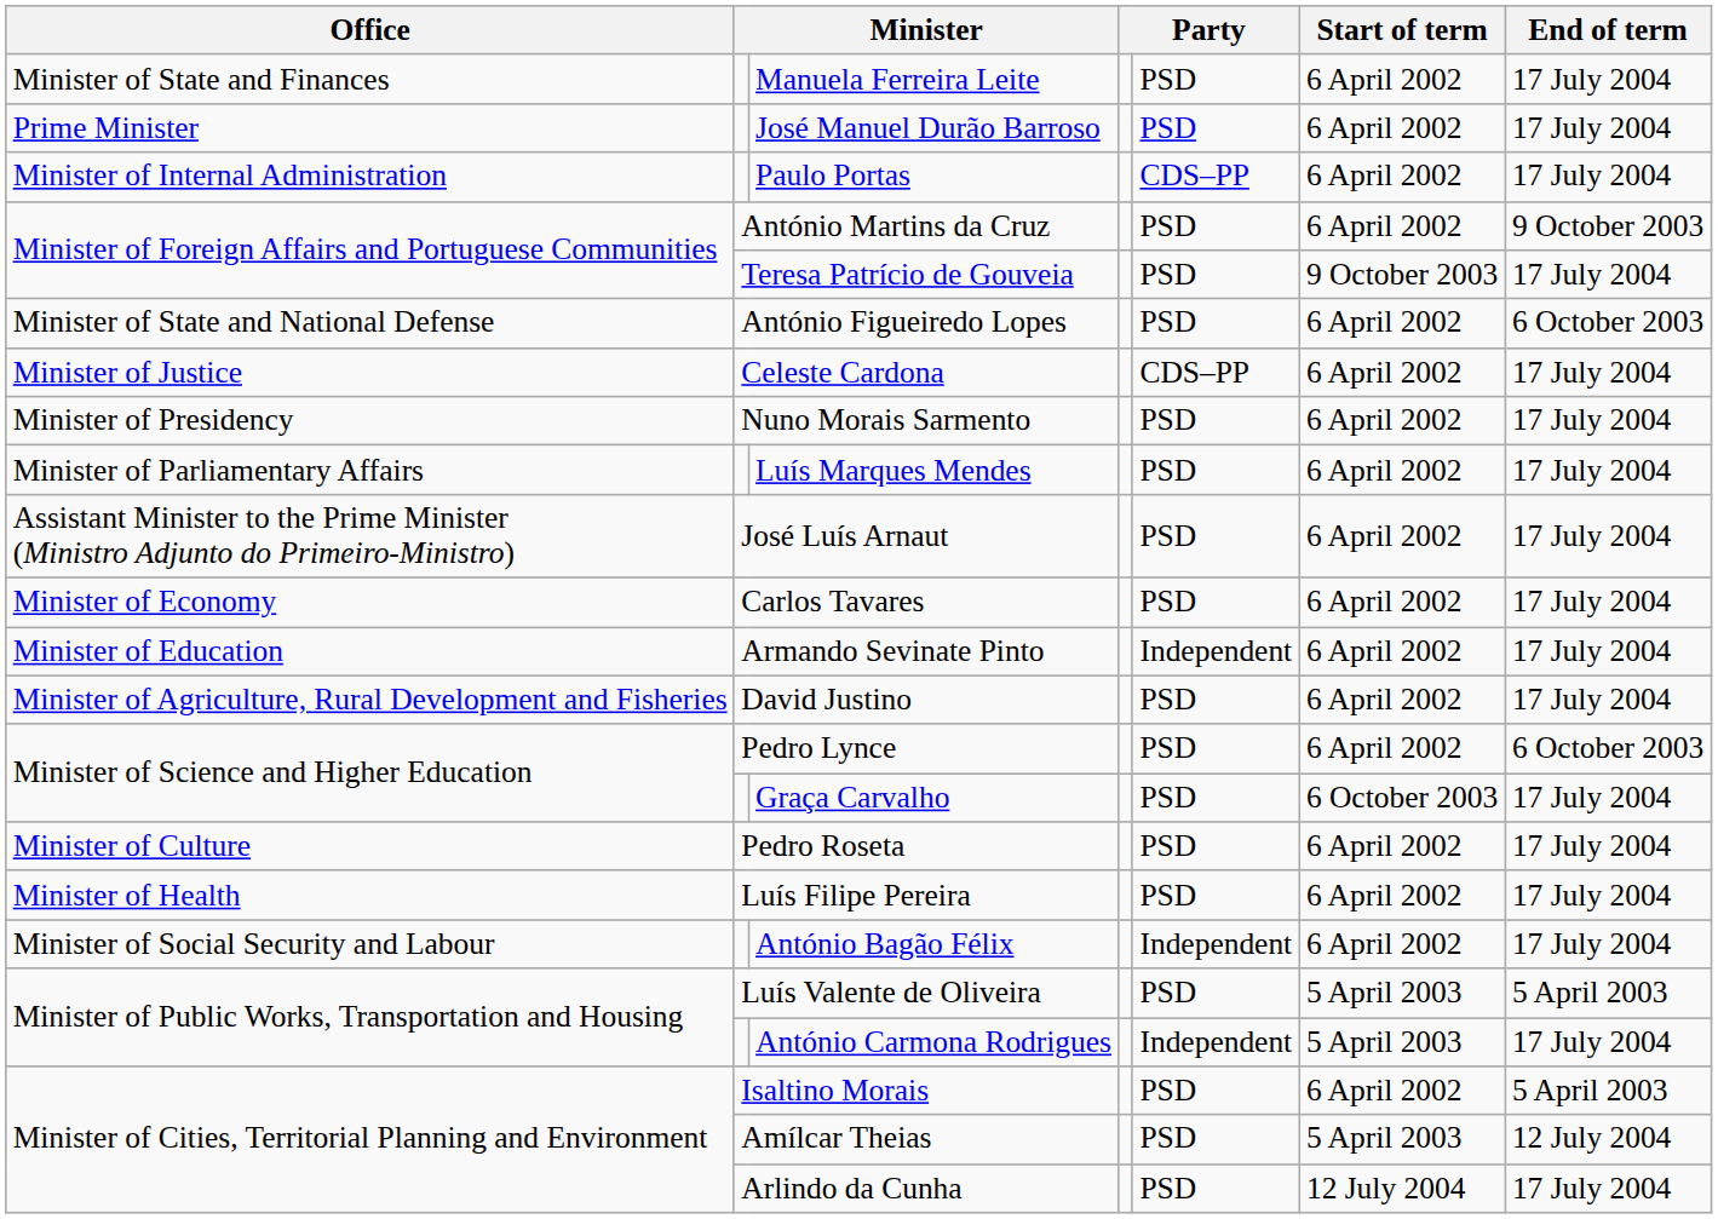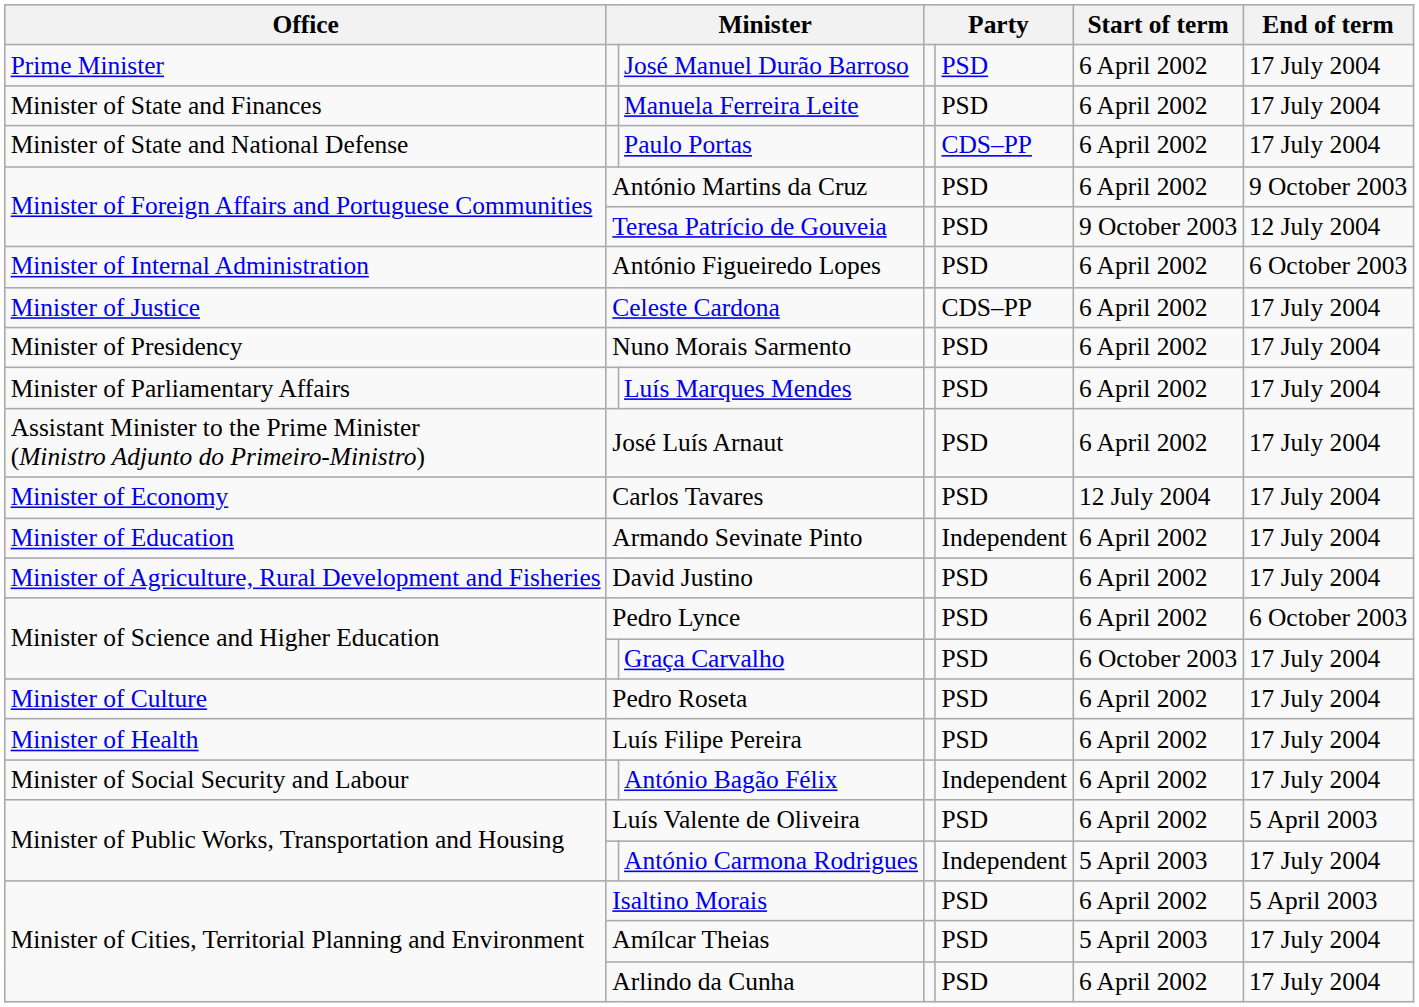rows swapped: José Manuel Durão Barroso <-> Manuela Ferreira Leite
Paulo Portas | Office: Minister of Internal Administration -> Minister of State and National Defense
Teresa Patrício de Gouveia | End of term: 17 July 2004 -> 12 July 2004
António Figueiredo Lopes | Office: Minister of State and National Defense -> Minister of Internal Administration
Carlos Tavares | Start of term: 6 April 2002 -> 12 July 2004
Luís Valente de Oliveira | Start of term: 5 April 2003 -> 6 April 2002
Amílcar Theias | End of term: 12 July 2004 -> 17 July 2004
Arlindo da Cunha | Start of term: 12 July 2004 -> 6 April 2002
